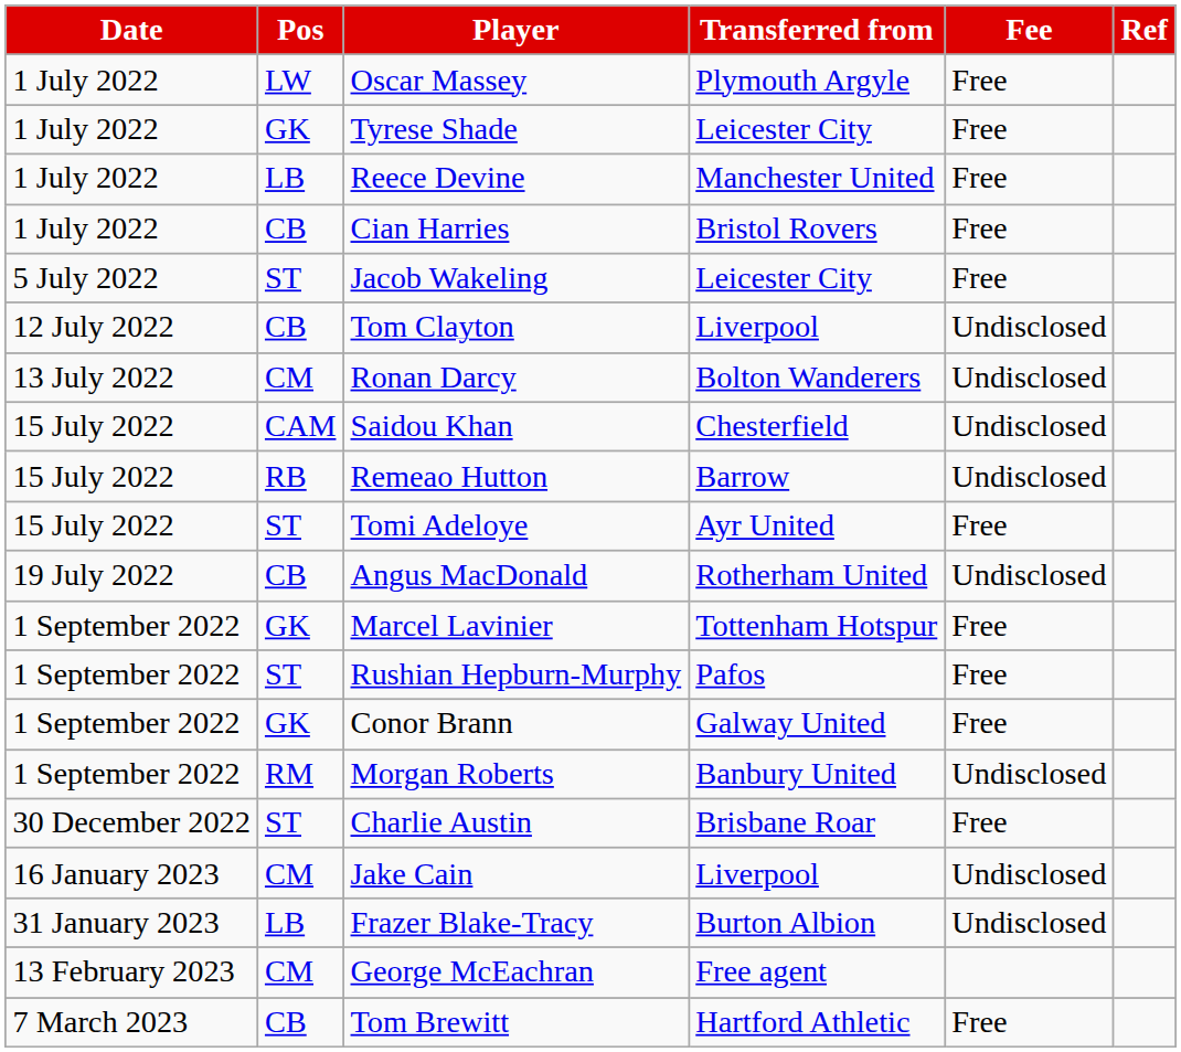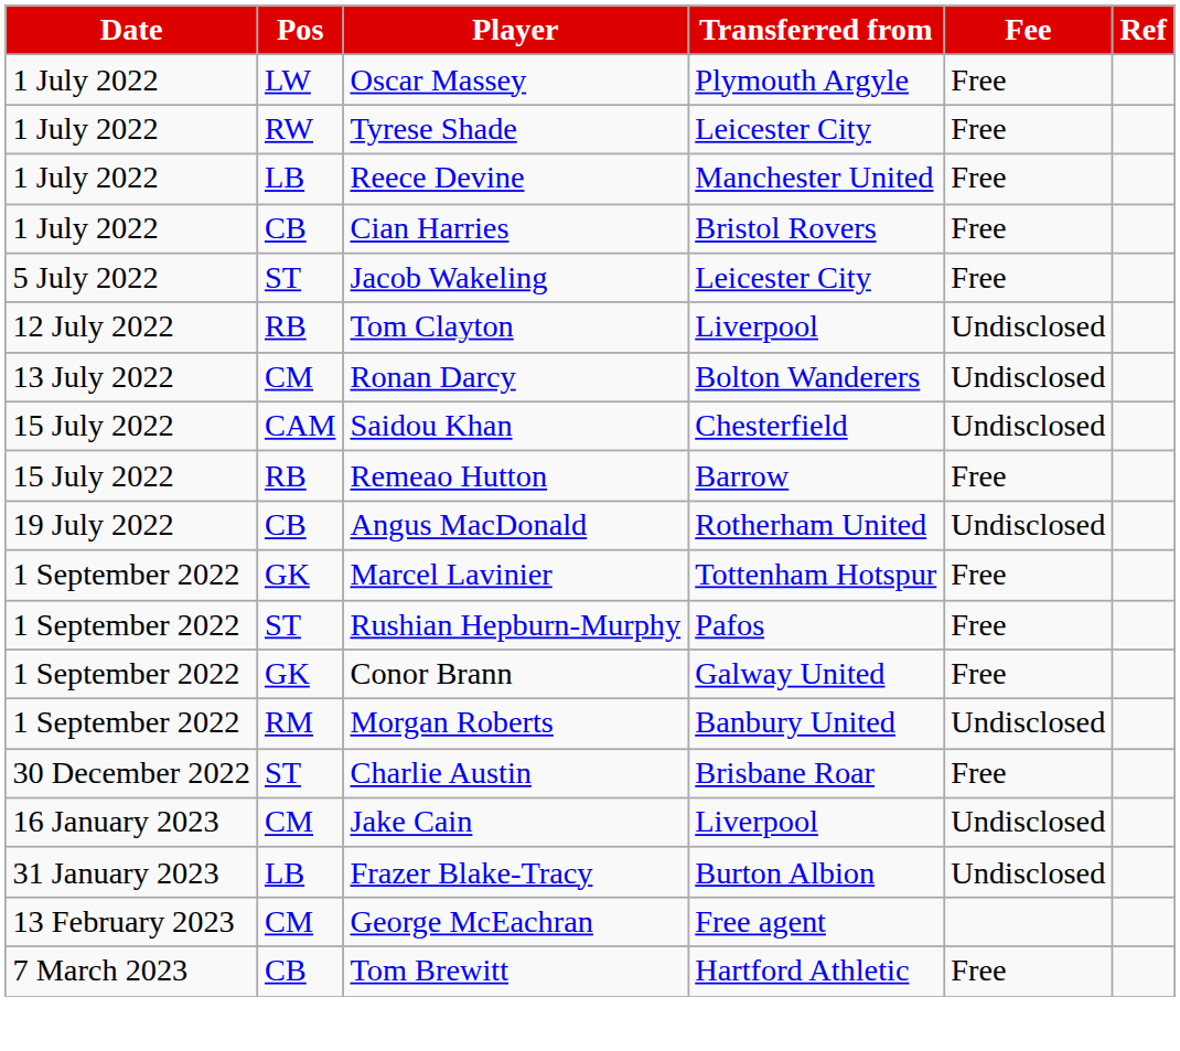Tyrese Shade | Pos: GK -> RW
Tom Clayton | Pos: CB -> RB
Remeao Hutton | Fee: Undisclosed -> Free
- row: 15 July 2022 | ST | Tomi Adeloye | Ayr United | Free
